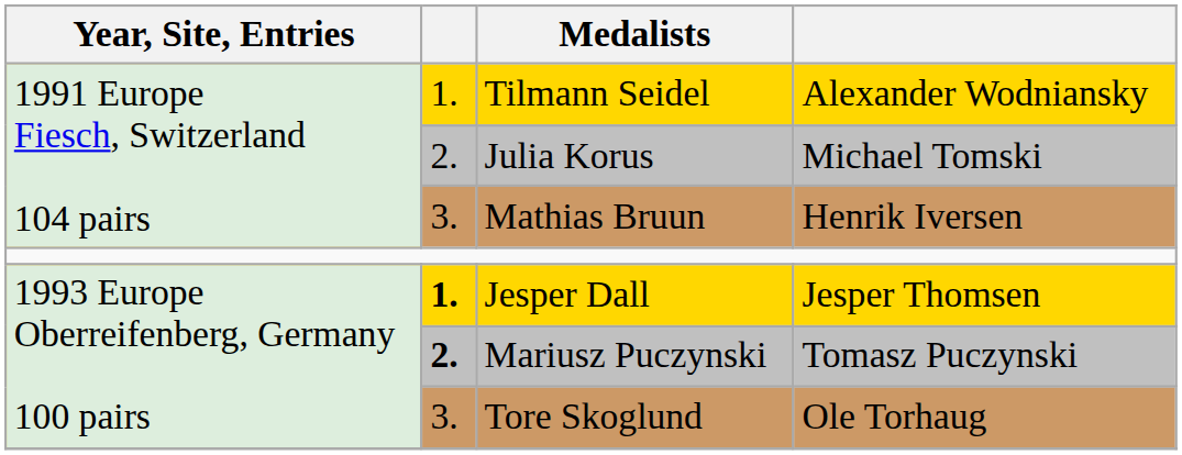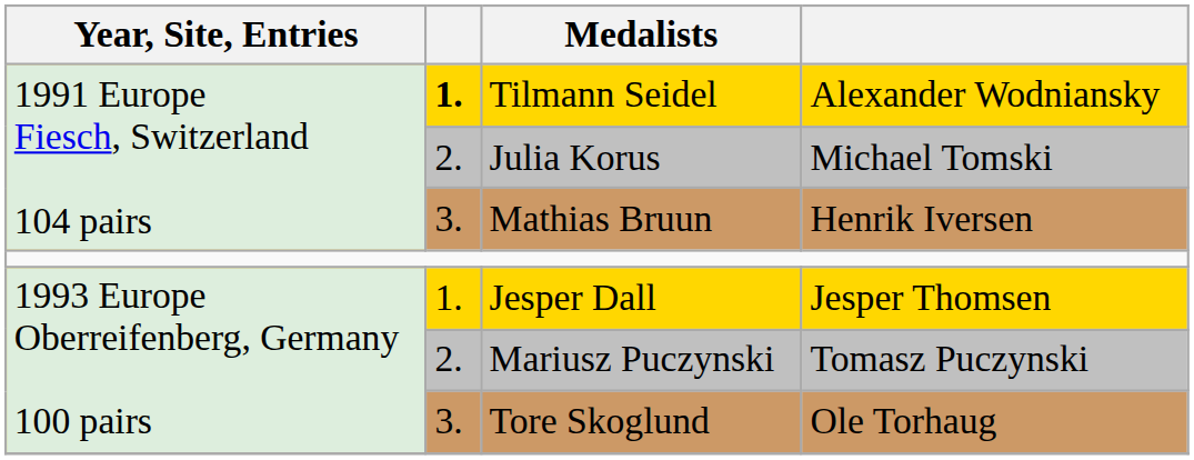Tilmann Seidel | column 2: normal -> bold
Jesper Dall | column 2: bold -> normal
Mariusz Puczynski | column 2: bold -> normal
